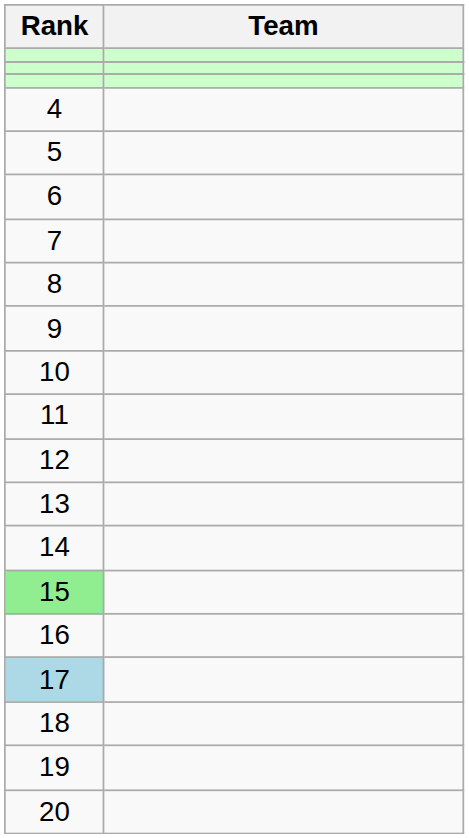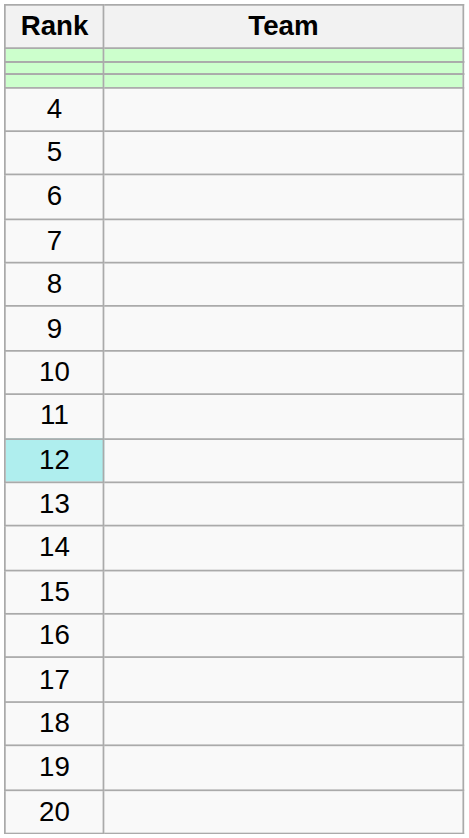row 13 | Rank: no background -> paleturquoise background
row 16 | Rank: lightgreen background -> no background
row 18 | Rank: lightblue background -> no background
